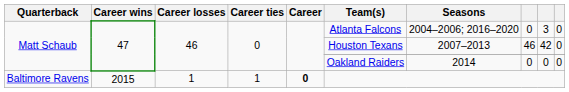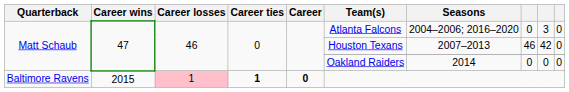Baltimore Ravens | Career losses: no background -> pink background
Baltimore Ravens | Career ties: normal -> bold
